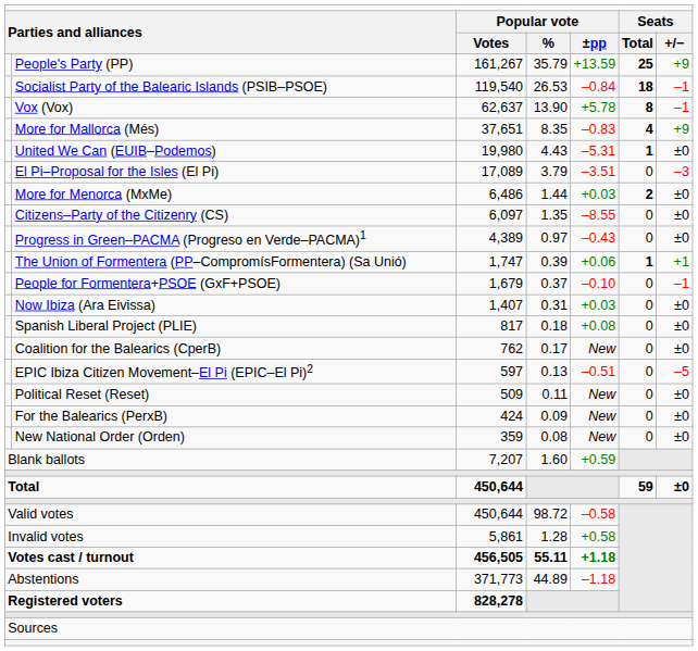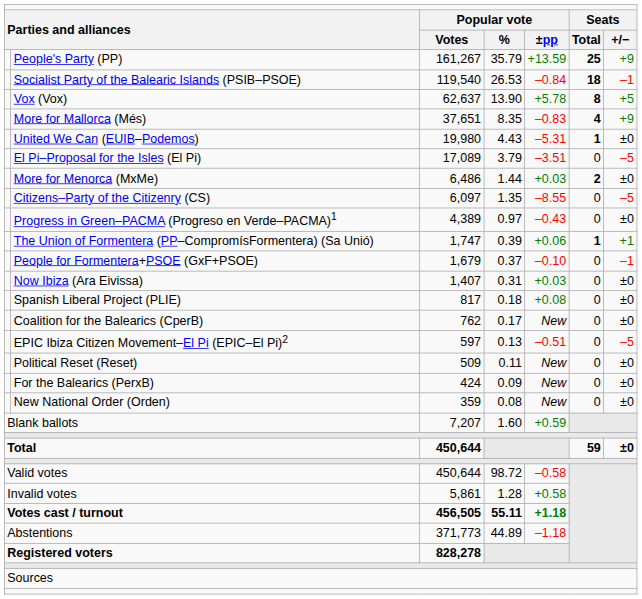Vox (Vox) | column 7: –1 -> +5
El Pi–Proposal for the Isles (El Pi) | column 7: –3 -> –5
Citizens–Party of the Citizenry (CS) | column 7: ±0 -> –5
